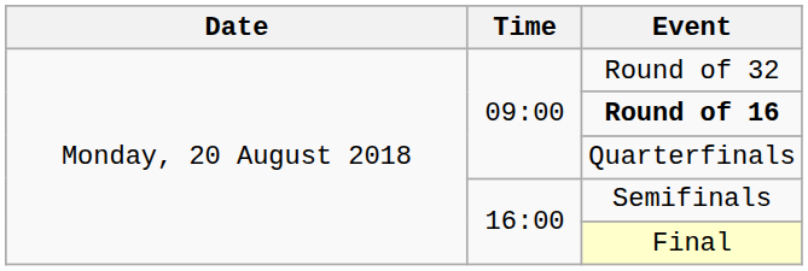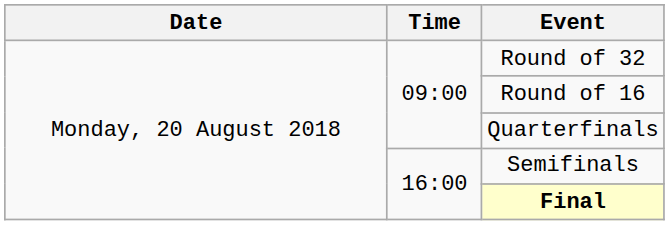Round of 16 | Event: bold -> normal
Final | Event: normal -> bold
